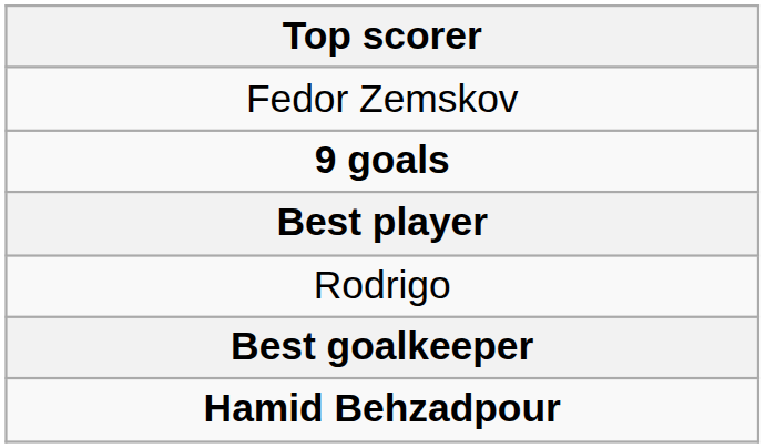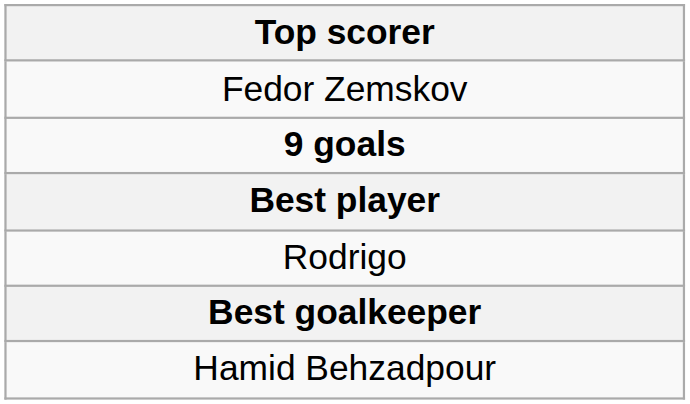row 7 | column 1: bold -> normal
